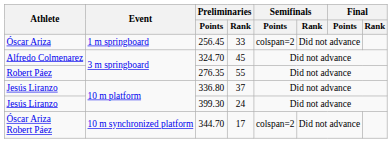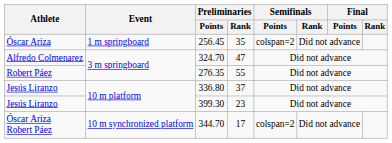256.45 | Preliminaries / Rank: 33 -> 35
324.70 | Preliminaries / Rank: 45 -> 47
399.30 | Preliminaries / Rank: 24 -> 23
